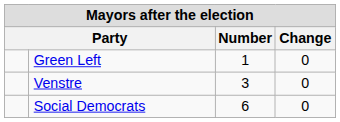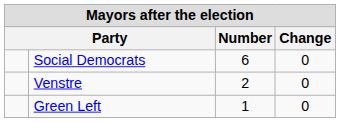rows swapped: Social Democrats <-> Green Left
Venstre | Number: 3 -> 2
